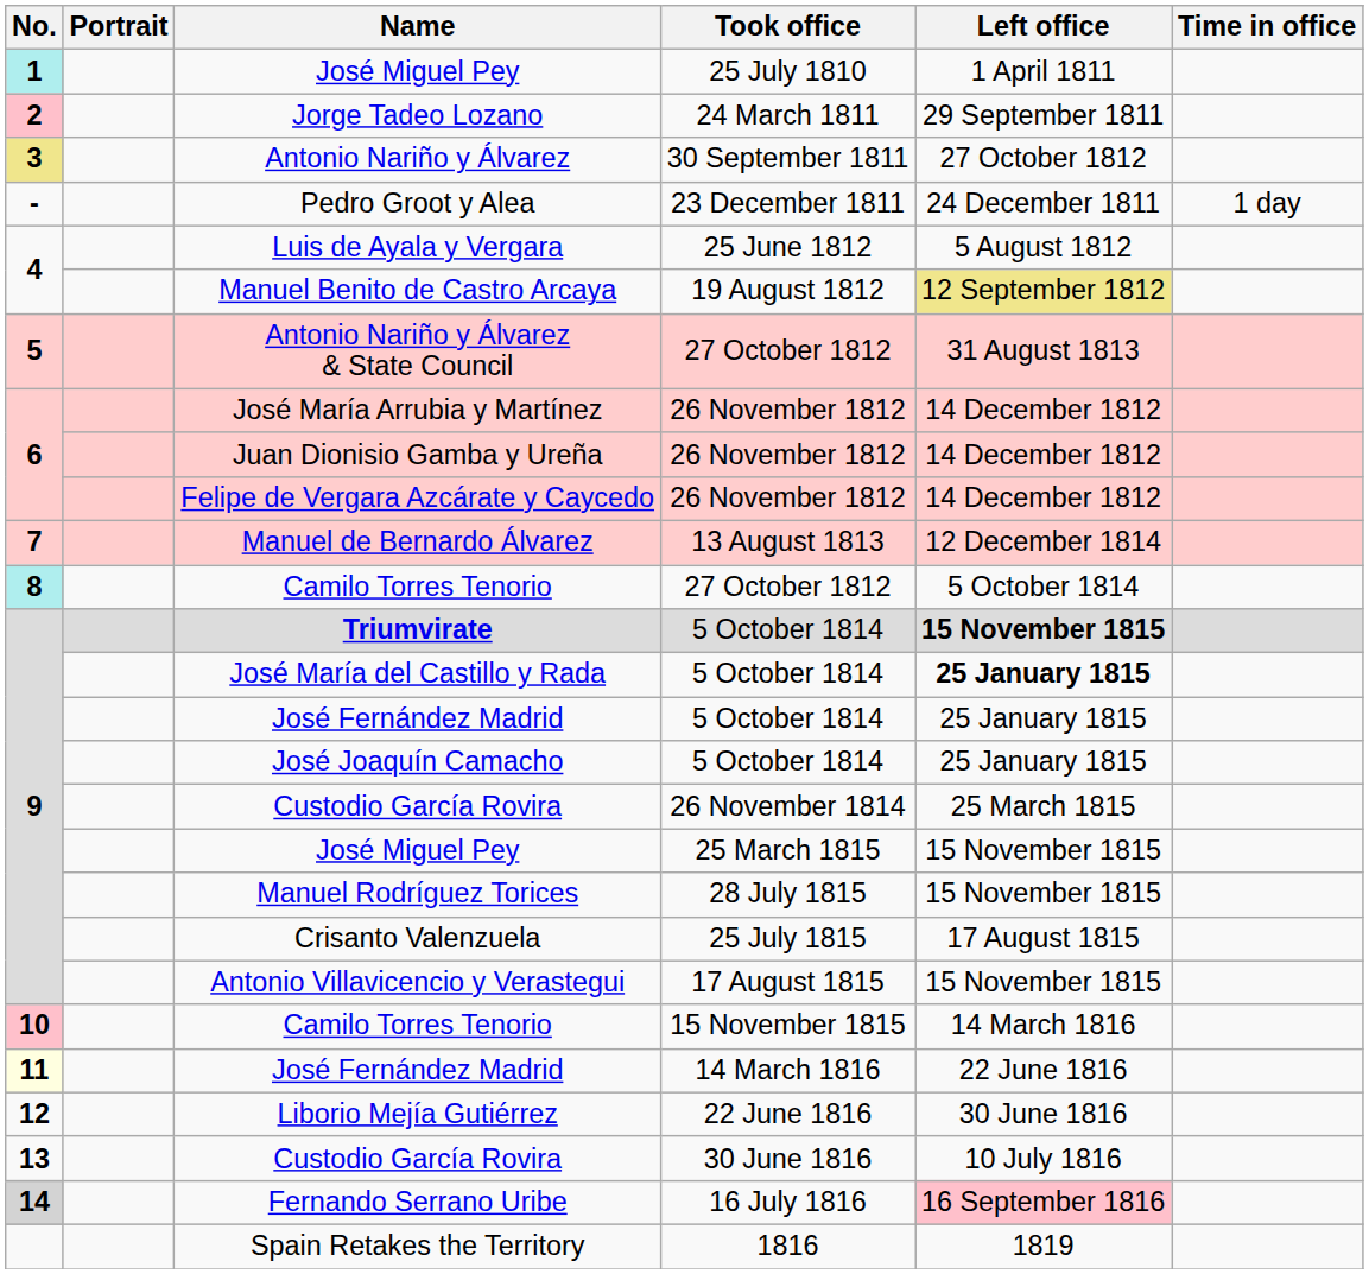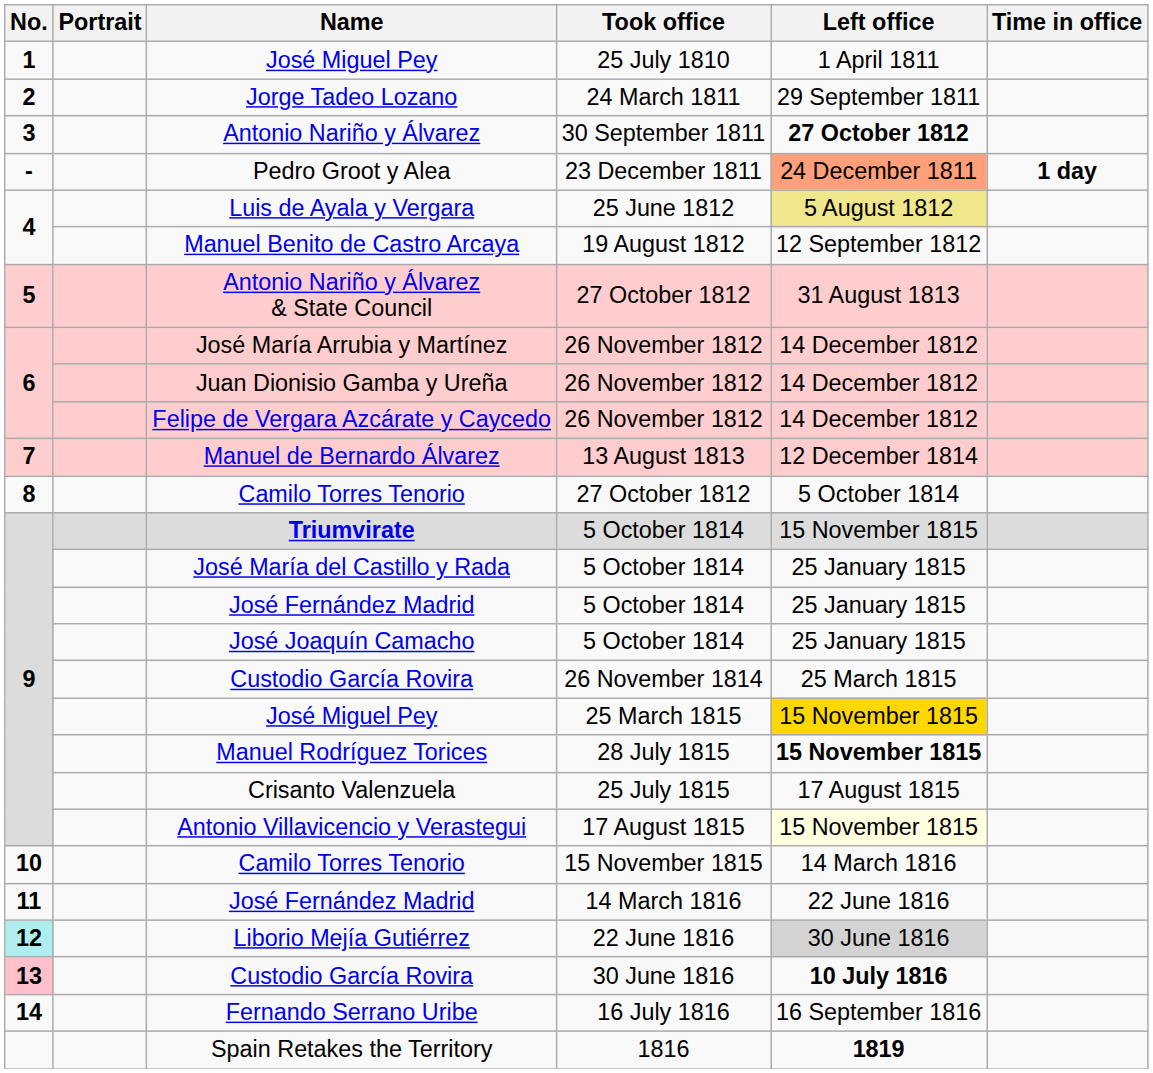José Miguel Pey / 25 July 1810 | No.: paleturquoise background -> no background
Jorge Tadeo Lozano | No.: pink background -> no background
Antonio Nariño y Álvarez | No.: khaki background -> no background
Antonio Nariño y Álvarez | Left office: normal -> bold
Pedro Groot y Alea | Left office: no background -> lightsalmon background
Pedro Groot y Alea | Time in office: normal -> bold
Luis de Ayala y Vergara | Left office: no background -> khaki background
Manuel Benito de Castro Arcaya | Left office: khaki background -> no background
Camilo Torres Tenorio / 27 October 1812 | No.: paleturquoise background -> no background
Triumvirate | Left office: bold -> normal
José María del Castillo y Rada | Left office: bold -> normal
José Miguel Pey / 25 March 1815 | Left office: no background -> gold background
Manuel Rodríguez Torices | Left office: normal -> bold
Antonio Villavicencio y Verastegui | Left office: no background -> lightyellow background
Camilo Torres Tenorio / 15 November 1815 | No.: pink background -> no background
José Fernández Madrid / 14 March 1816 | No.: lightyellow background -> no background
Liborio Mejía Gutiérrez | No.: no background -> paleturquoise background
Liborio Mejía Gutiérrez | Left office: no background -> lightgrey background
Custodio García Rovira / 30 June 1816 | No.: no background -> pink background
Custodio García Rovira / 30 June 1816 | Left office: normal -> bold
Fernando Serrano Uribe | No.: lightgrey background -> no background
Fernando Serrano Uribe | Left office: pink background -> no background
Spain Retakes the Territory | Left office: normal -> bold
